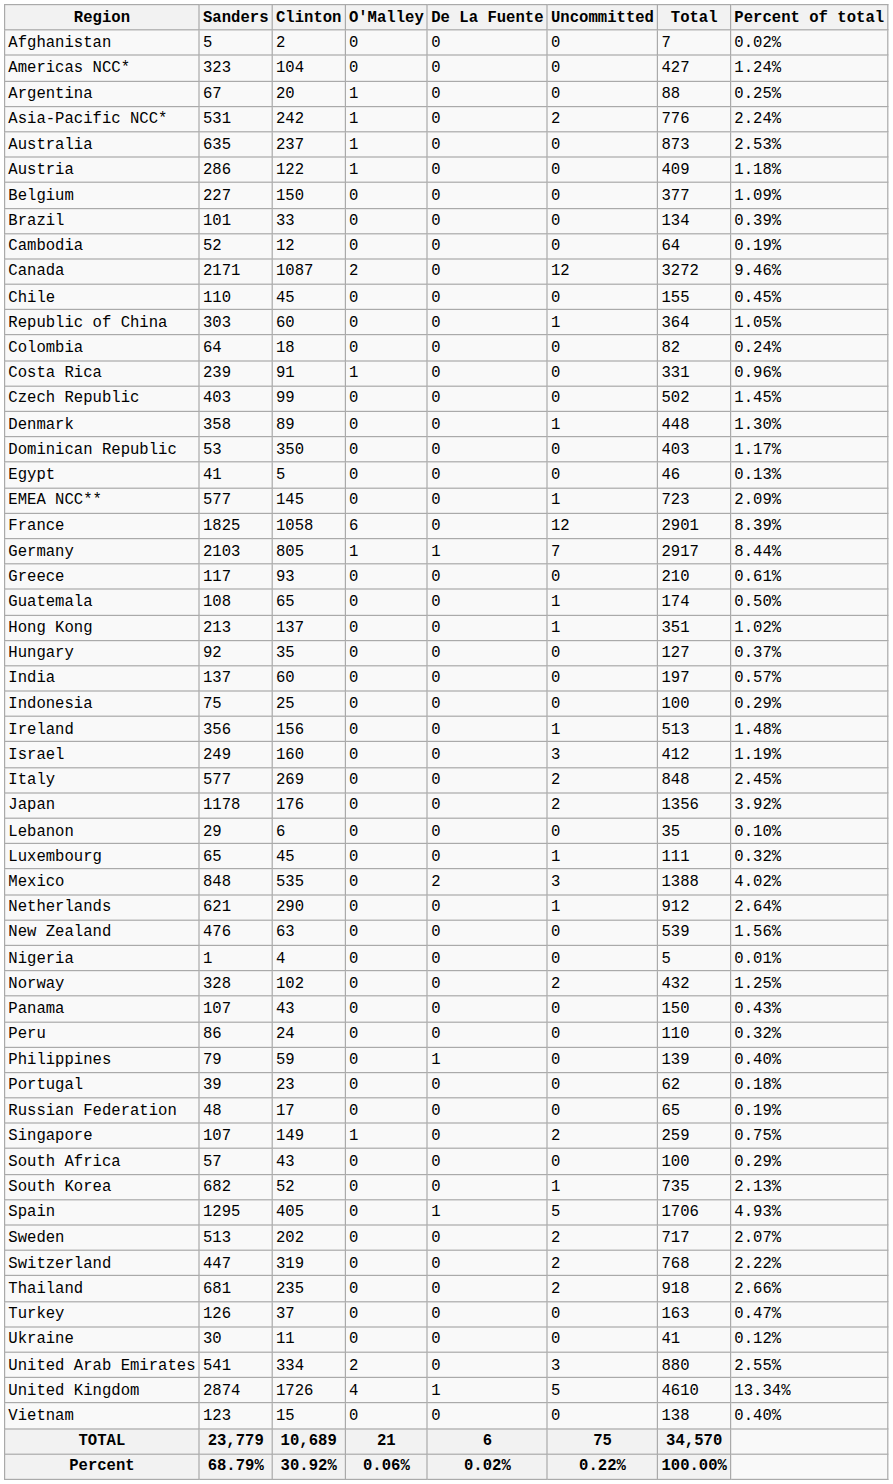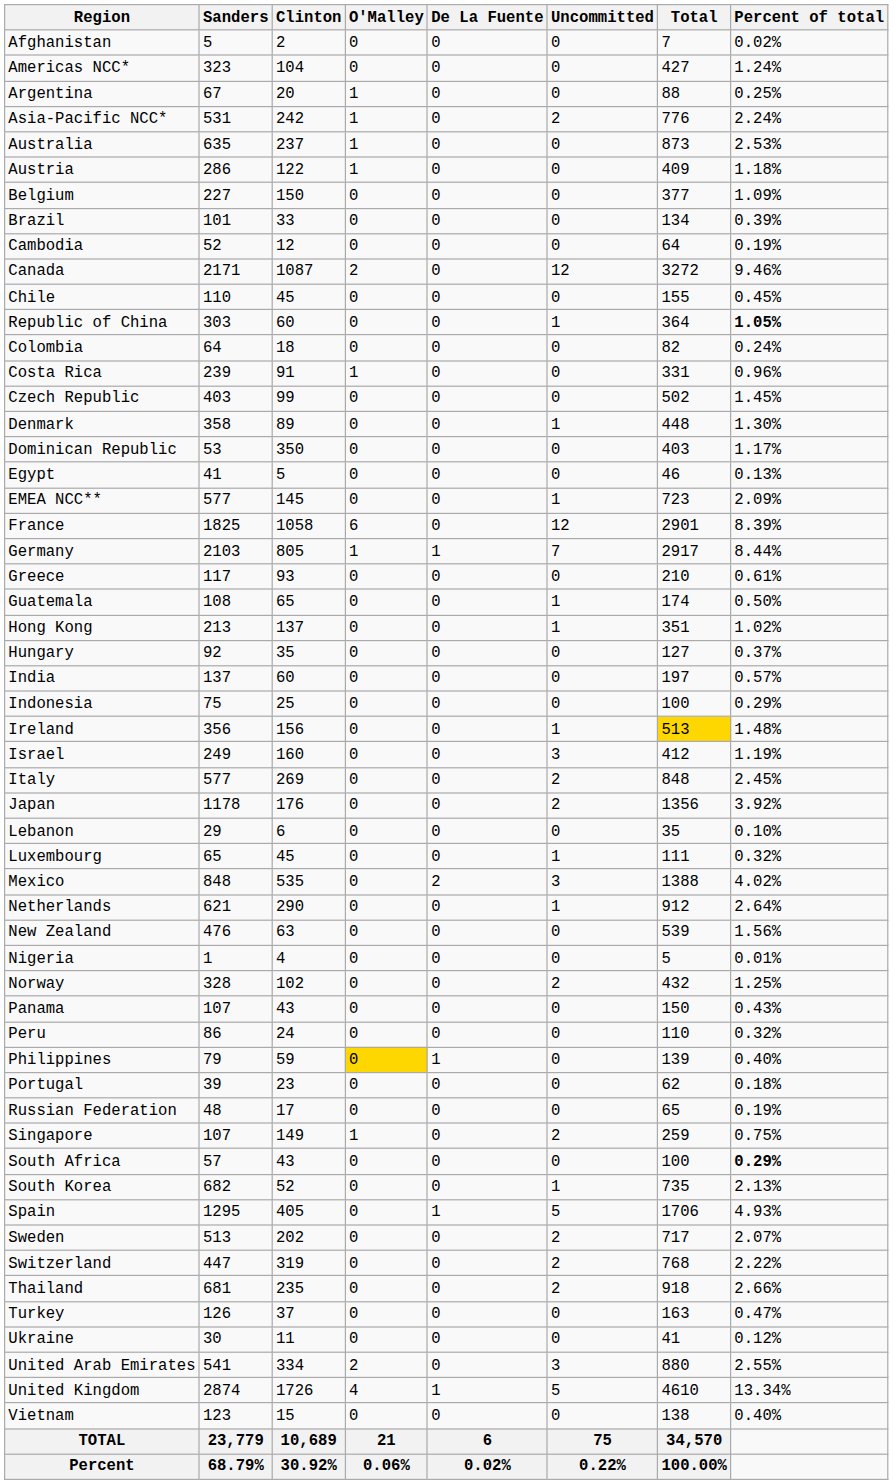Republic of China | Percent of total: normal -> bold
Ireland | Total: no background -> gold background
Philippines | O'Malley: no background -> gold background
South Africa | Percent of total: normal -> bold
